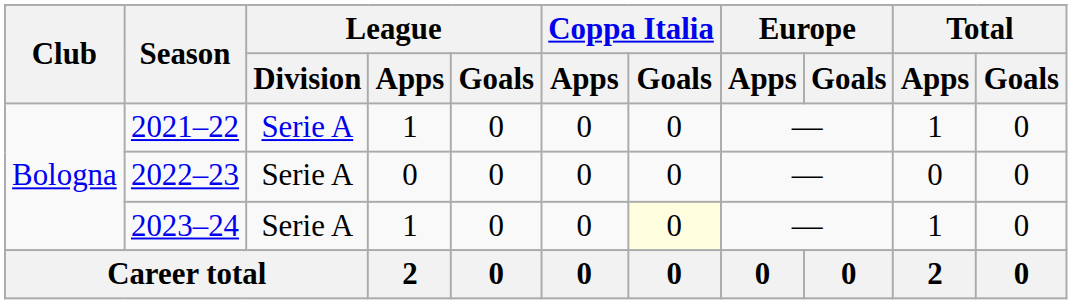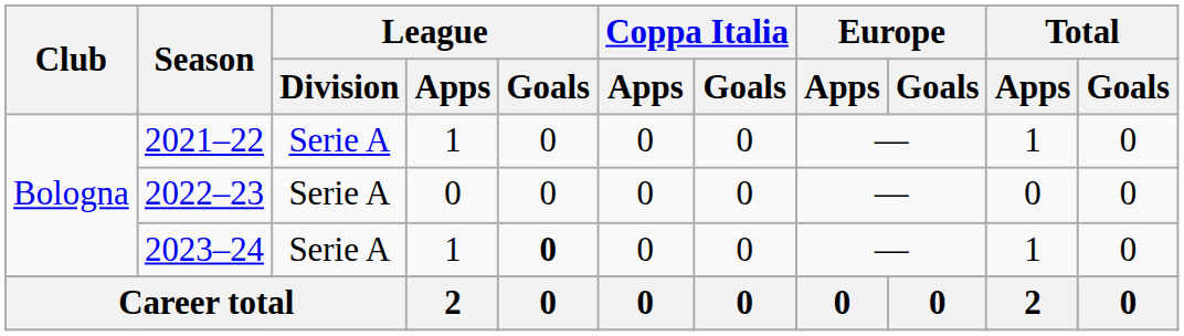2023–24 | League / Goals: normal -> bold
2023–24 | Coppa Italia / Goals: lightyellow background -> no background
